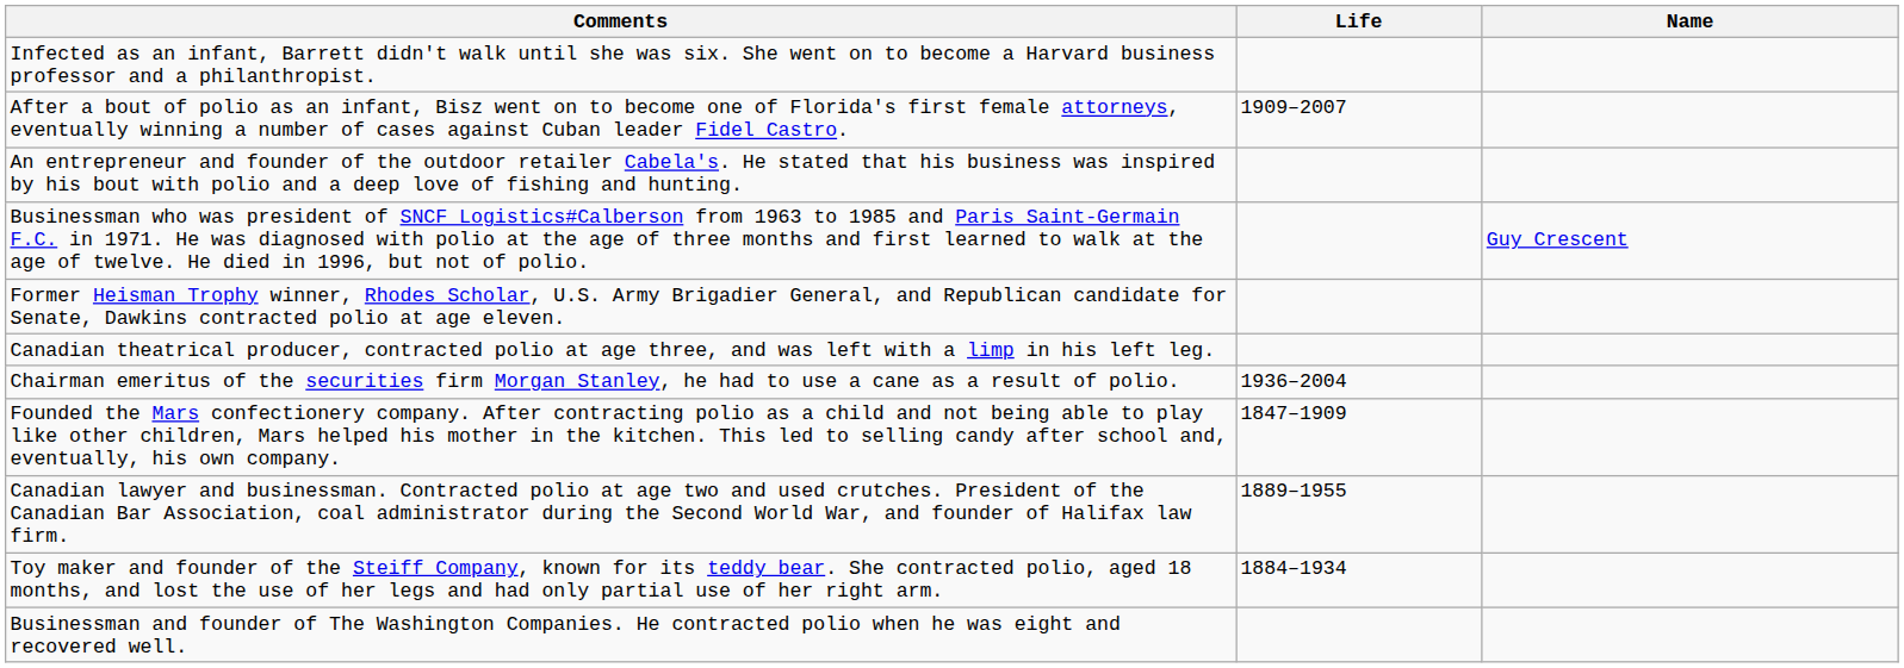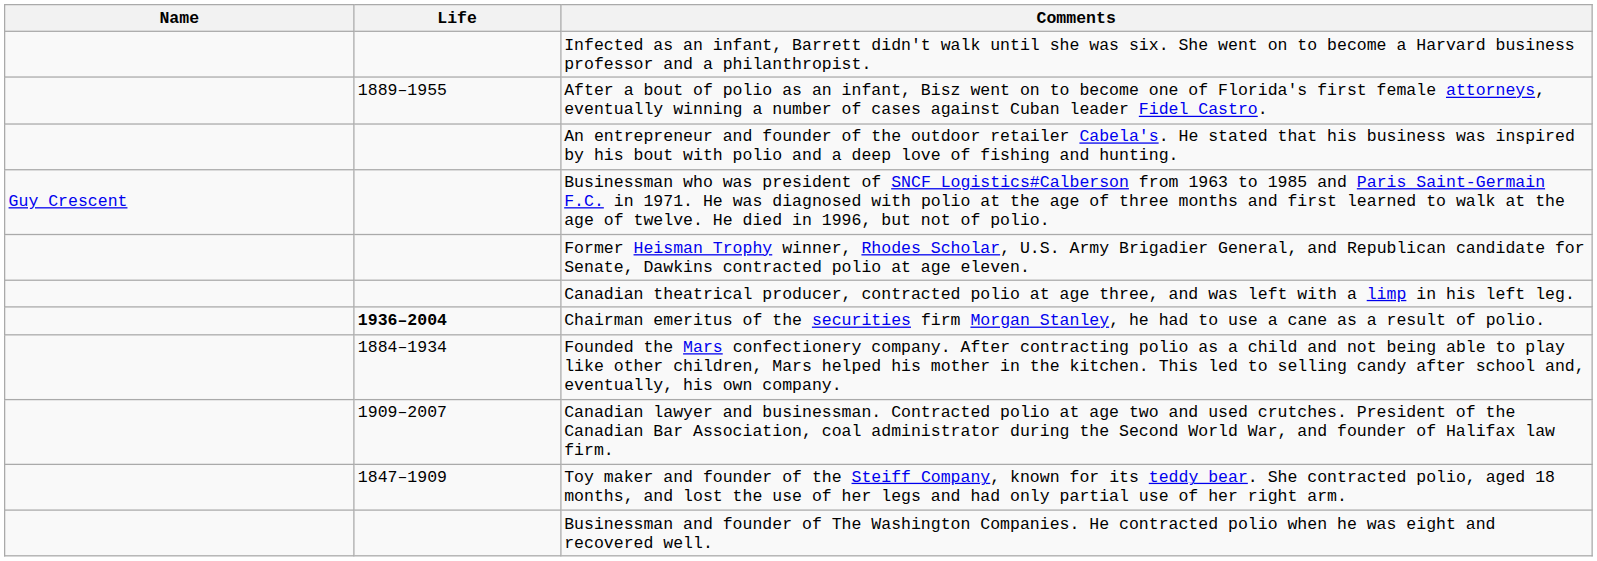columns swapped: Name <-> Comments
row 3 | Life: 1909–2007 -> 1889–1955
row 8 | Life: normal -> bold
row 9 | Life: 1847–1909 -> 1884–1934
row 10 | Life: 1889–1955 -> 1909–2007
row 11 | Life: 1884–1934 -> 1847–1909
